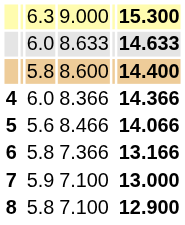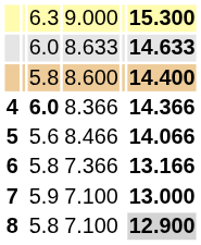4 | column 2: normal -> bold
8 | column 4: no background -> lightgrey background
